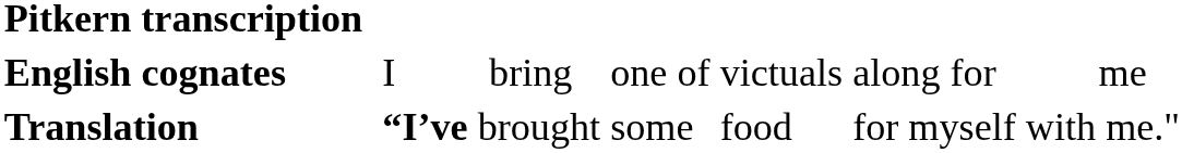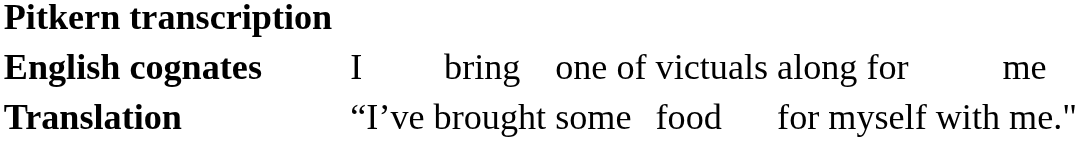Translation | column 2: bold -> normal
